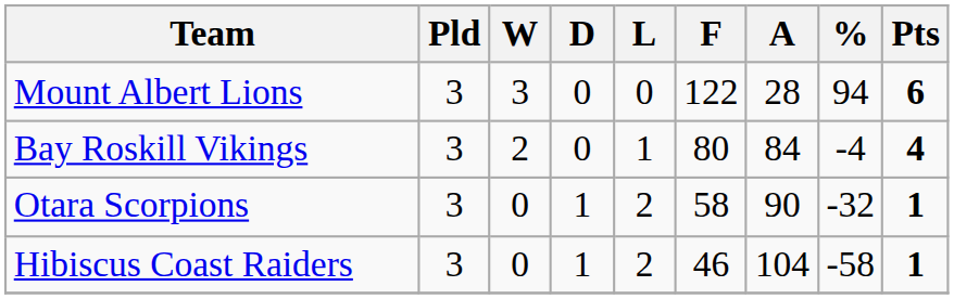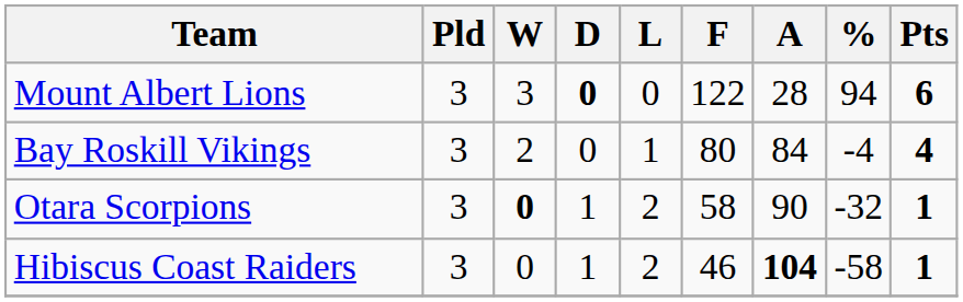Mount Albert Lions | D: normal -> bold
Otara Scorpions | W: normal -> bold
Hibiscus Coast Raiders | A: normal -> bold
